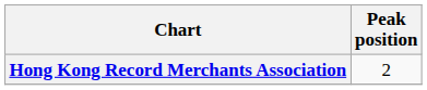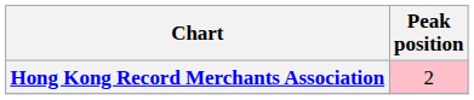Hong Kong Record Merchants Association | Peak position: no background -> pink background
